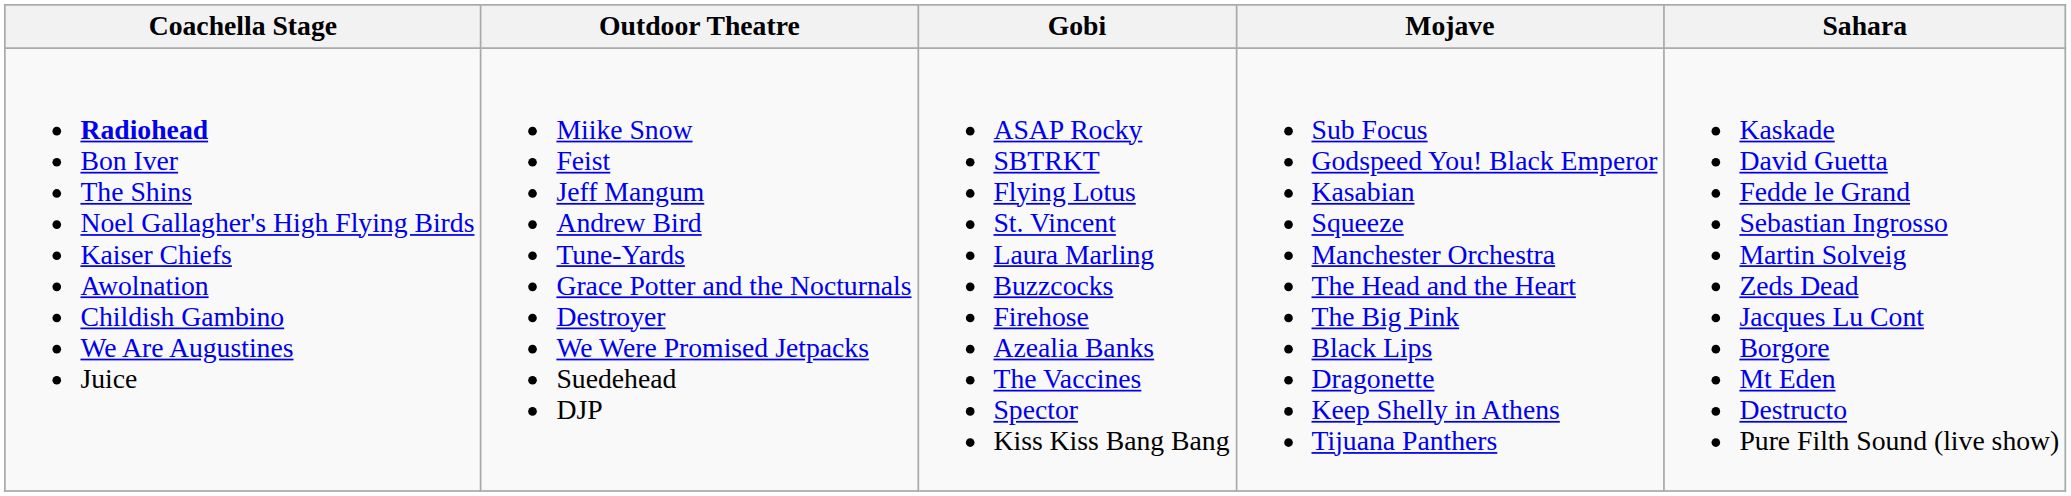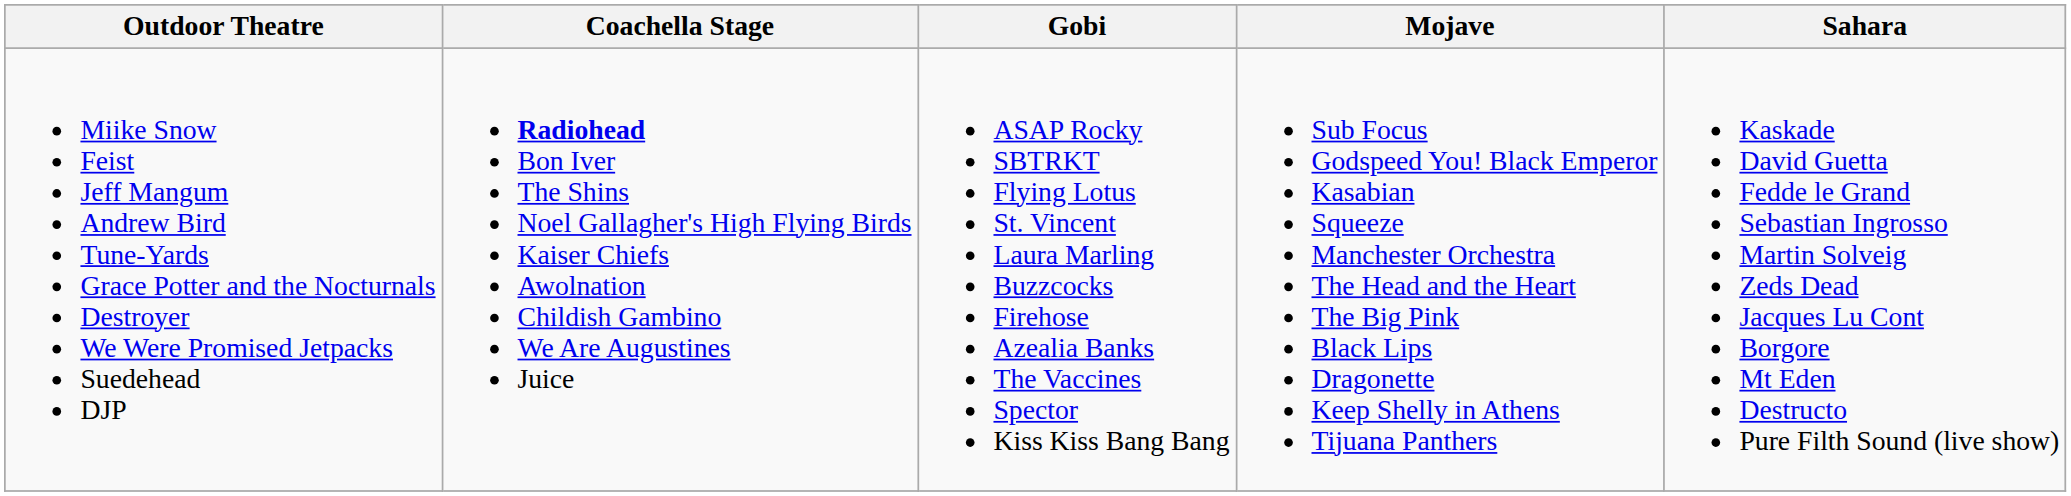columns swapped: Coachella Stage <-> Outdoor Theatre
